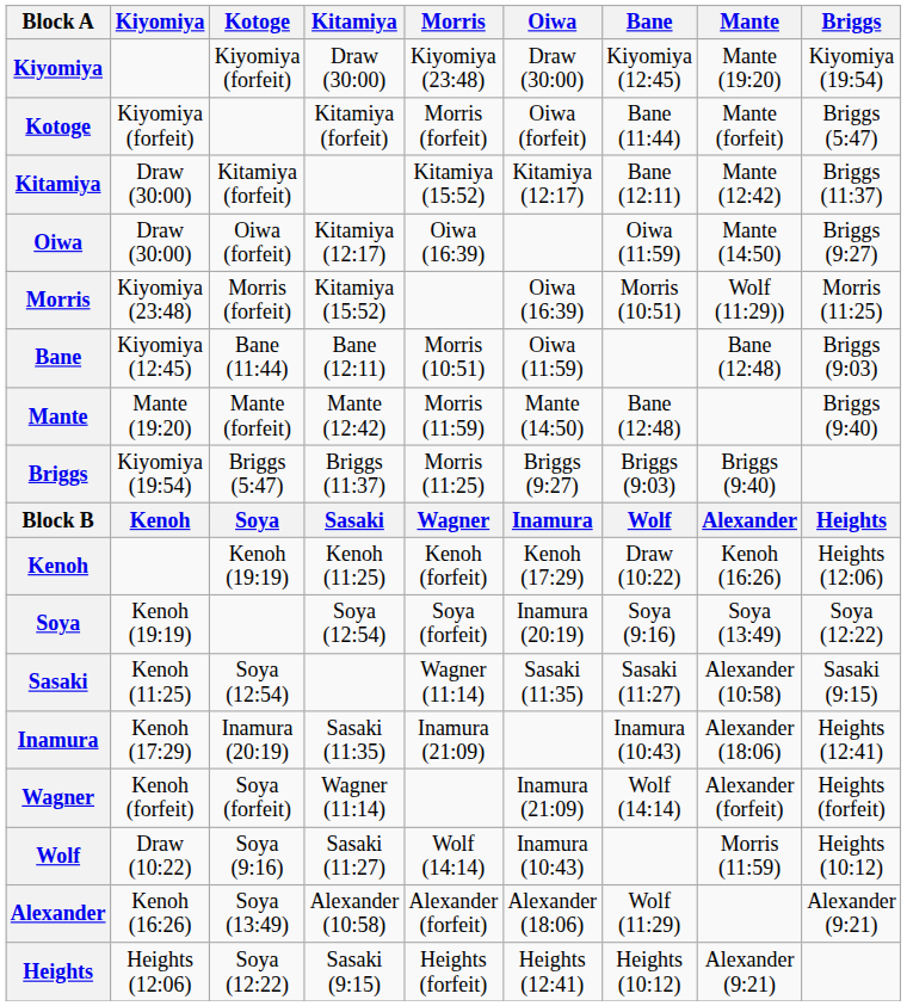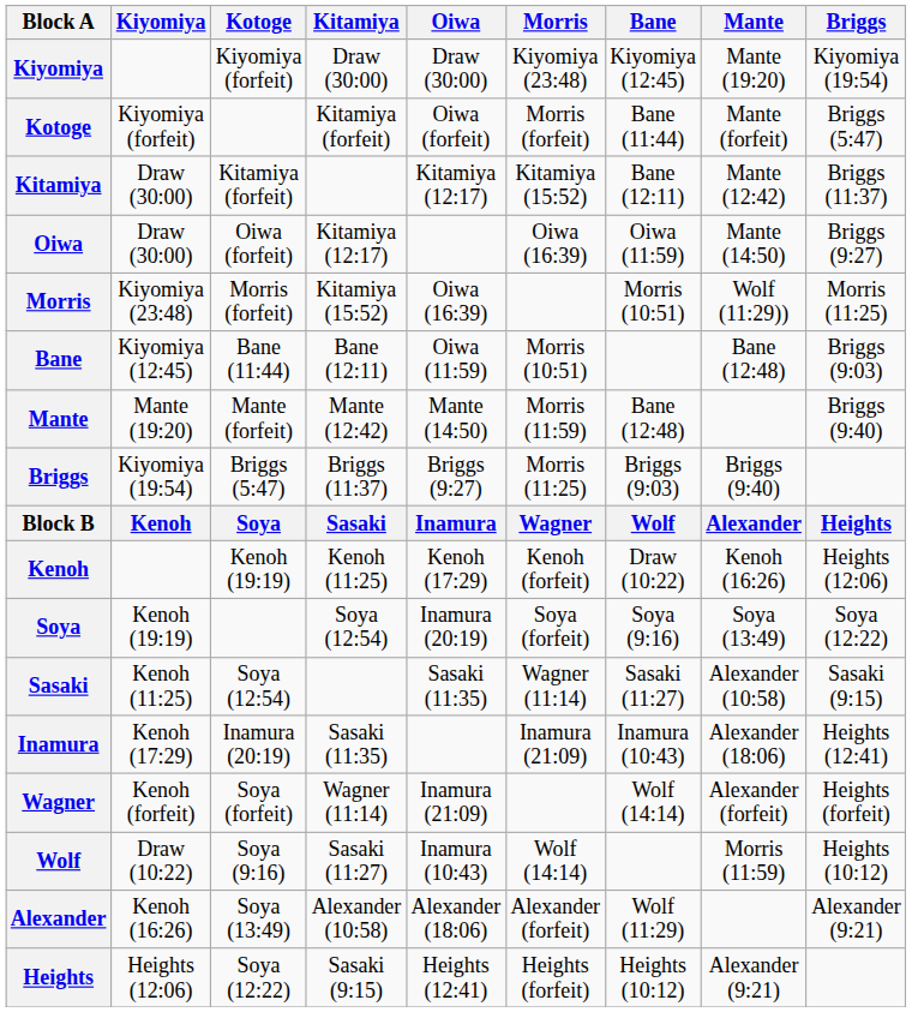columns swapped: Oiwa <-> Morris
